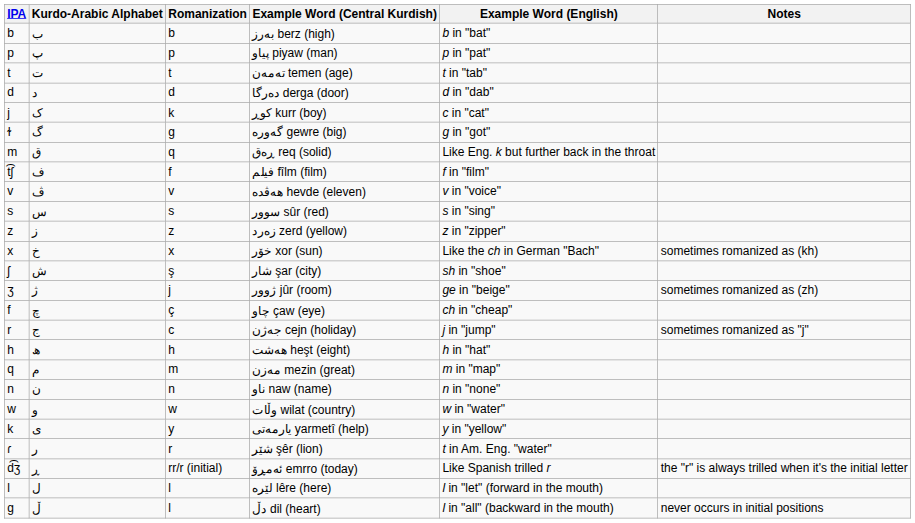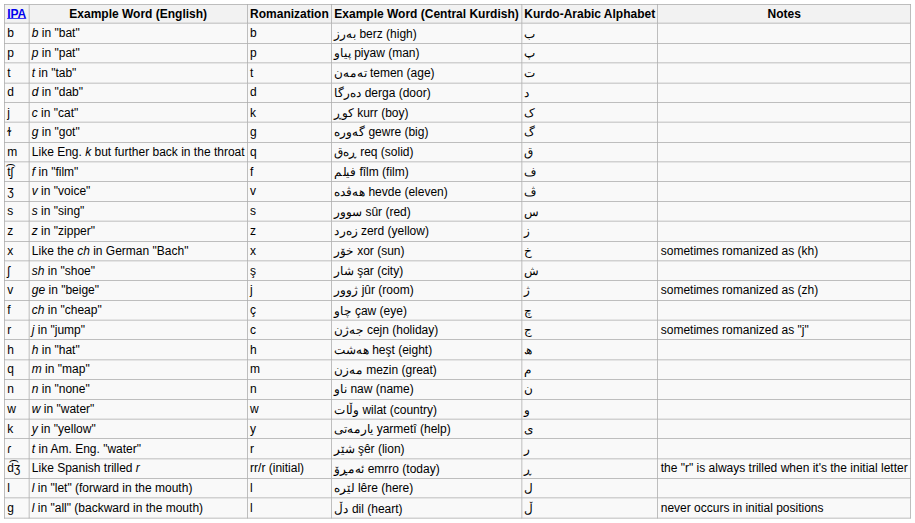columns swapped: Kurdo-Arabic Alphabet <-> Example Word (English)
هەڤدە hevde (eleven) | IPA: v -> ʒ
ژوور jûr (room) | IPA: ʒ -> v
